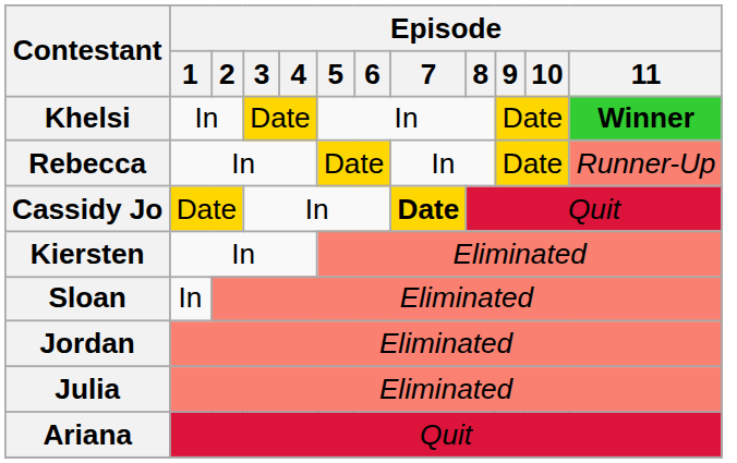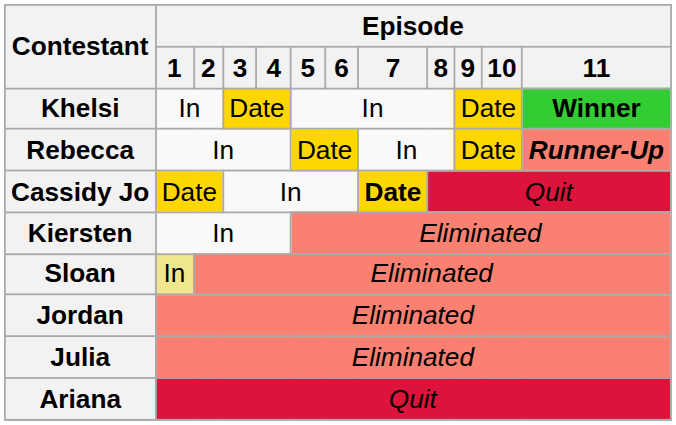Rebecca | Episode / 11: normal -> bold
Sloan | Episode / 1: no background -> khaki background
